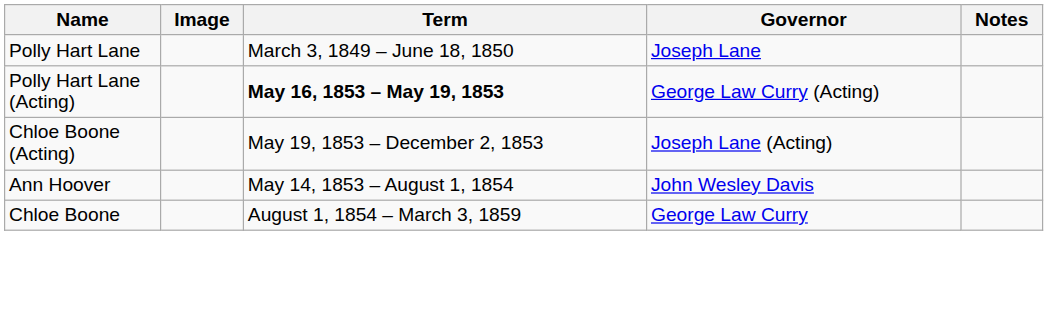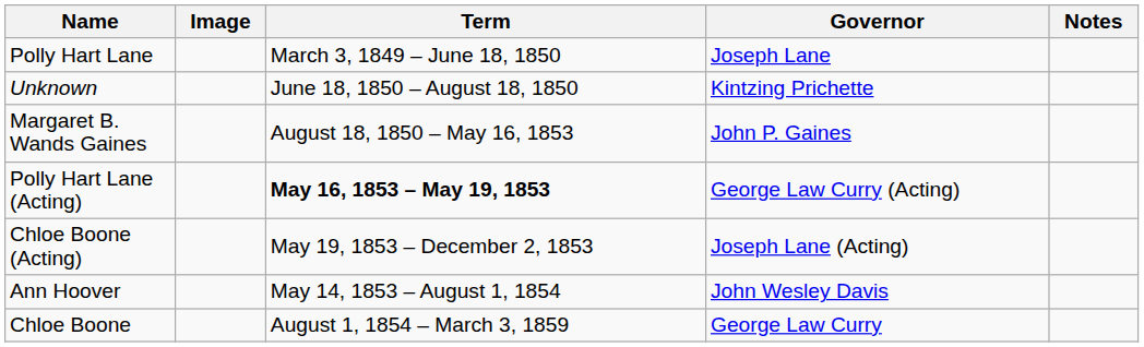+ row: Unknown | June 18, 1850 – August 18, 1850 | Kintzing Prichette
+ row: Margaret B. Wands Gaines | August 18, 1850 – May 16, 1853 | John P. Gaines
